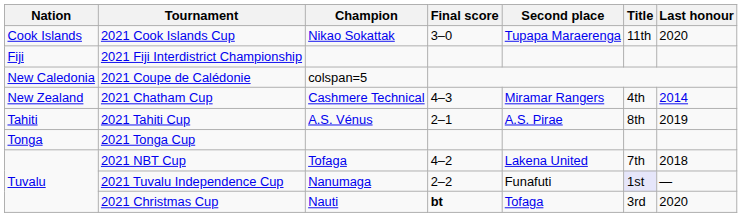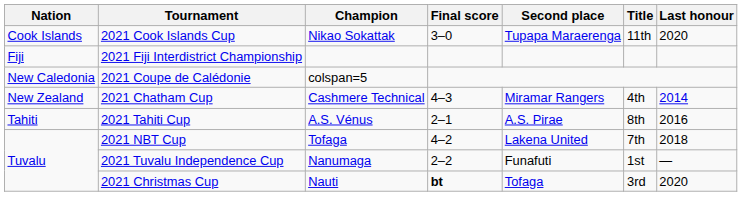2021 Tahiti Cup | Last honour: 2019 -> 2016
- row: Tonga | 2021 Tonga Cup
2021 Tuvalu Independence Cup | Title: lavender background -> no background
